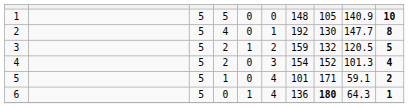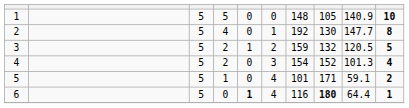6 | column 5: normal -> bold
6 | column 7: 136 -> 116
6 | column 9: 64.3 -> 64.4
